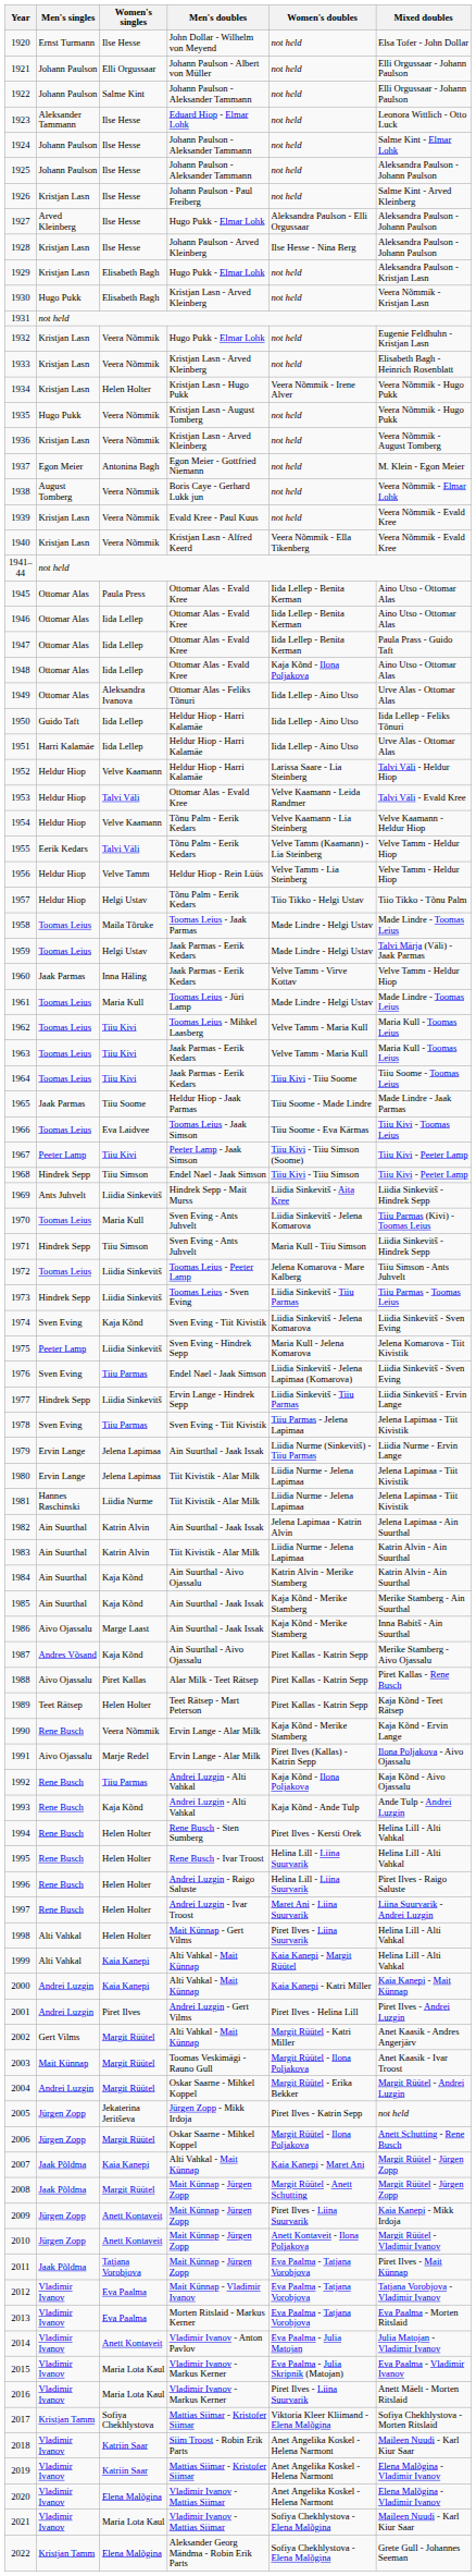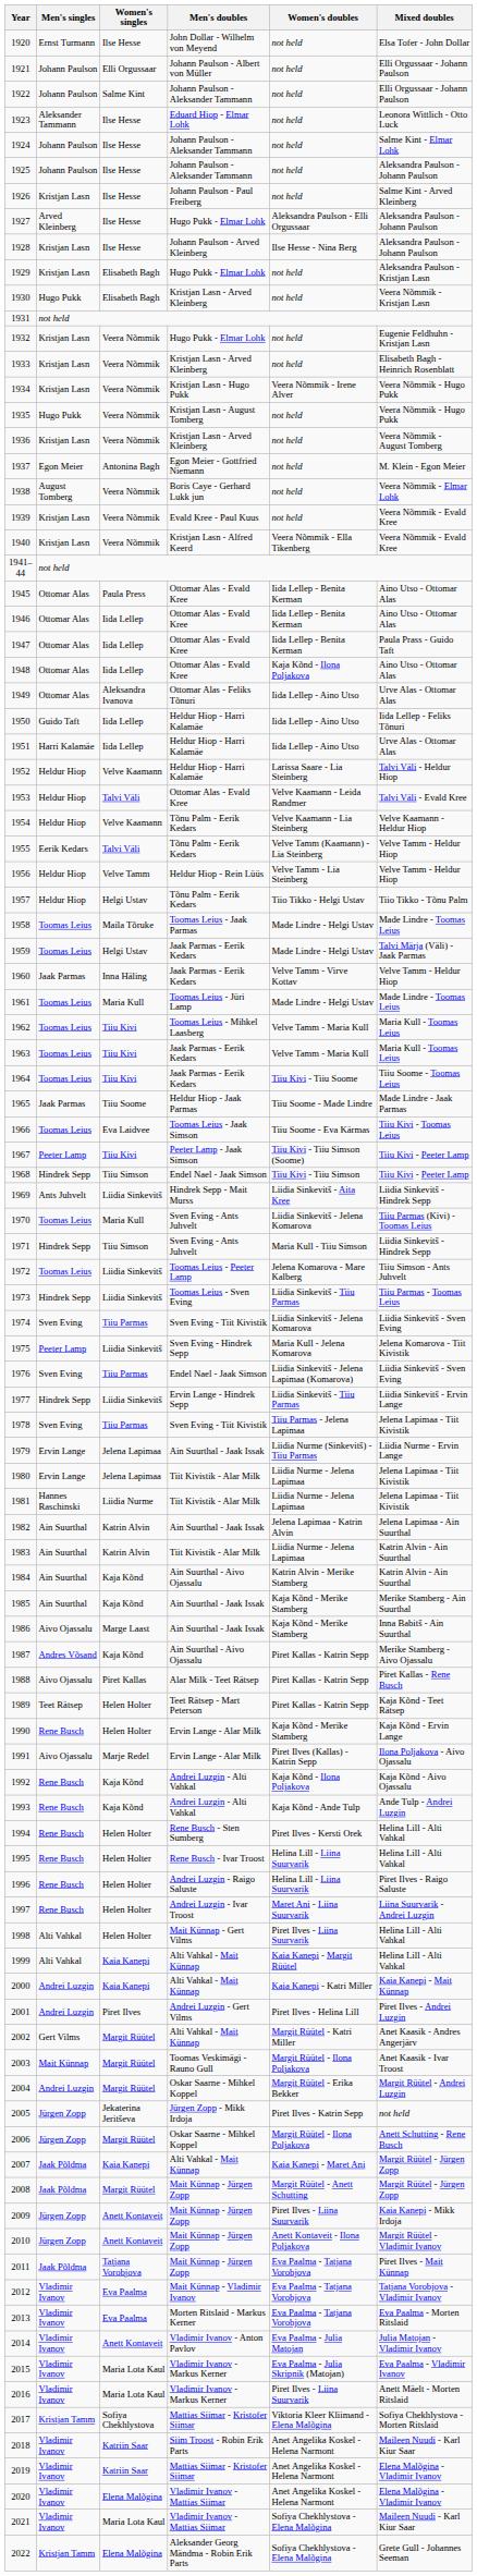1934 | Women's singles: Helen Holter -> Veera Nõmmik
1974 | Women's singles: Kaja Kõnd -> Tiiu Parmas
1990 | Women's singles: Veera Nõmmik -> Helen Holter
1992 | Women's singles: Tiiu Parmas -> Kaja Kõnd
